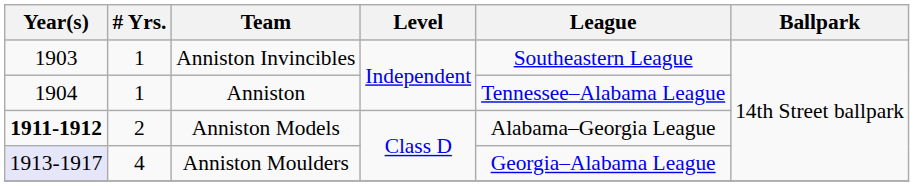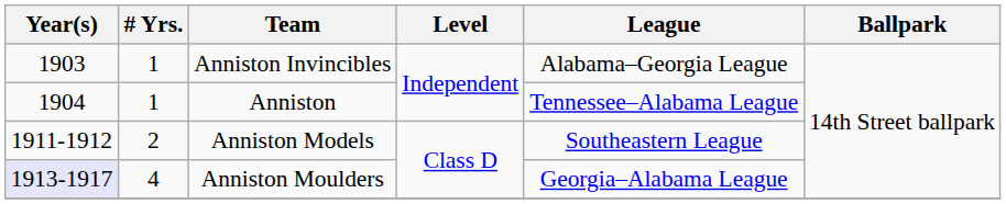Anniston Invincibles | League: Southeastern League -> Alabama–Georgia League
Anniston Models | Year(s): bold -> normal
Anniston Models | League: Alabama–Georgia League -> Southeastern League
